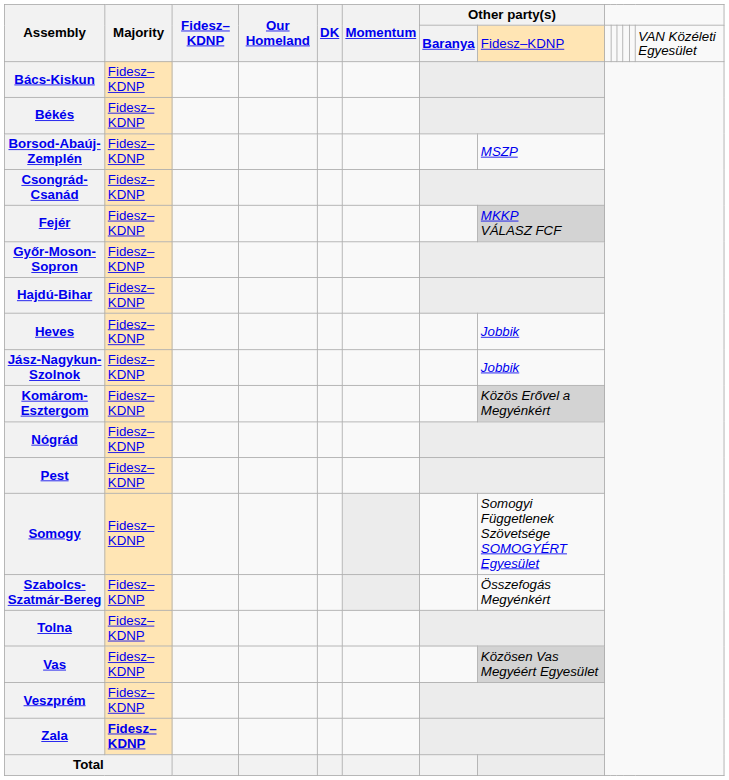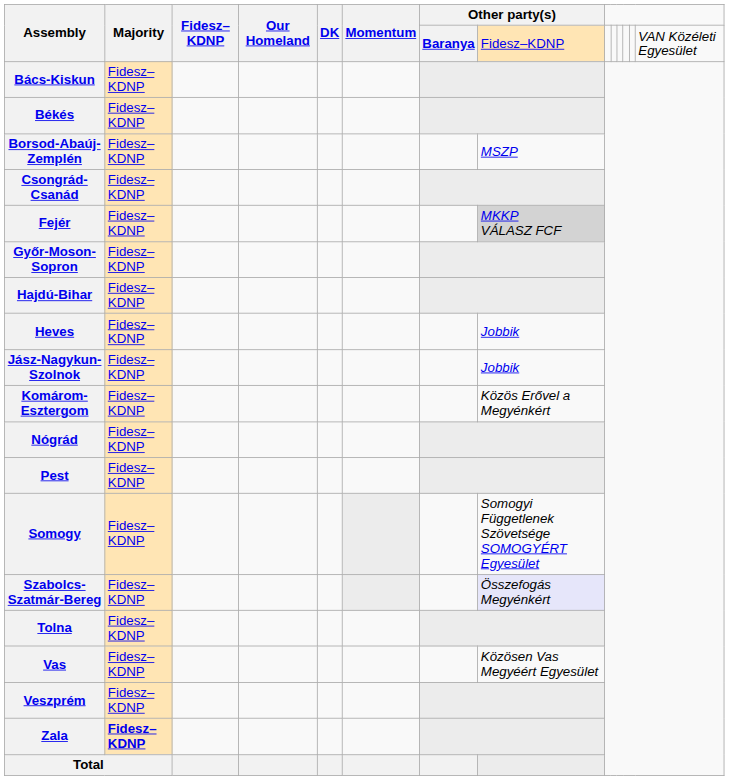Komárom-Esztergom | column 8: lightgrey background -> no background
Szabolcs-Szatmár-Bereg | column 8: no background -> lavender background
Vas | column 8: lightgrey background -> no background
